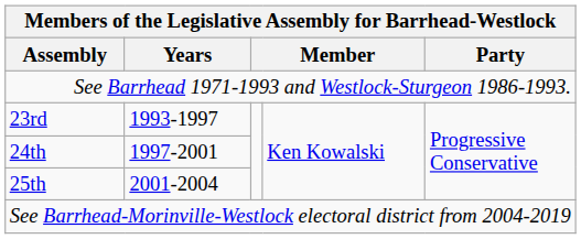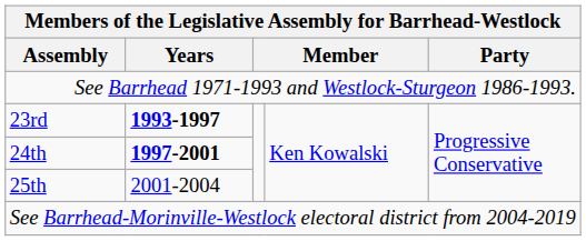23rd | Years: normal -> bold
24th | Years: normal -> bold
